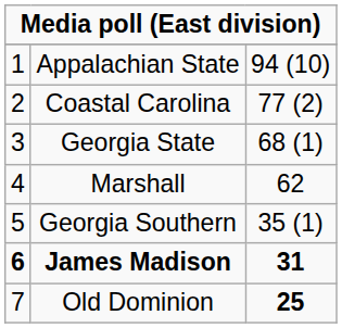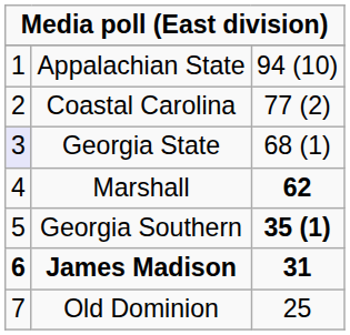Georgia State | column 1: no background -> lavender background
Marshall | column 3: normal -> bold
Georgia Southern | column 3: normal -> bold
Old Dominion | column 3: bold -> normal
